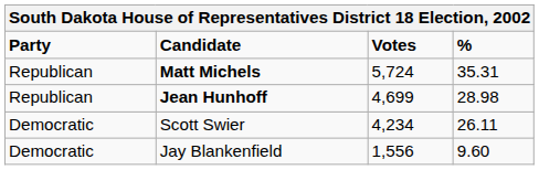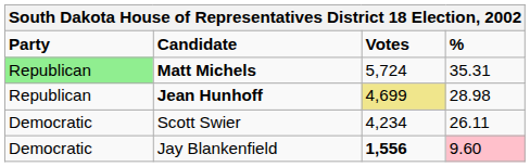Matt Michels | Party: no background -> lightgreen background
Jean Hunhoff | Votes: no background -> khaki background
Jay Blankenfield | Votes: normal -> bold
Jay Blankenfield | %: no background -> pink background
